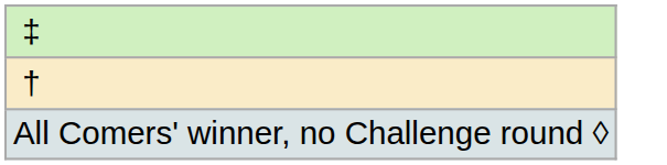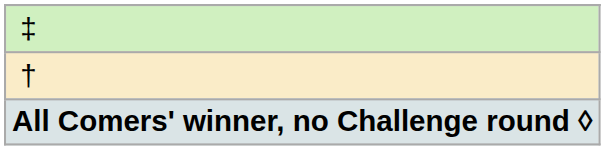row 3 | column 1: normal -> bold
